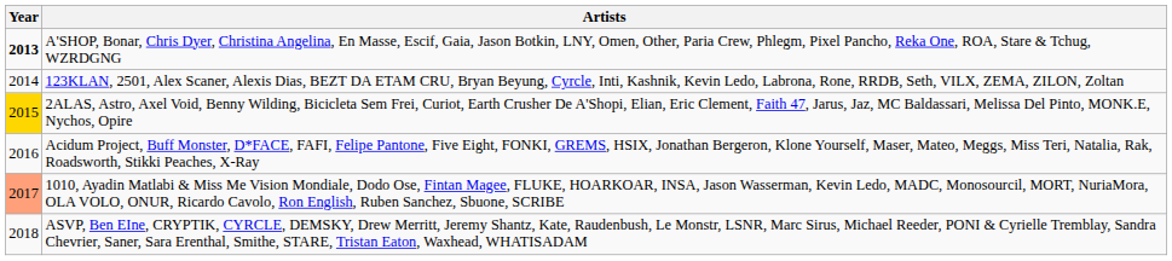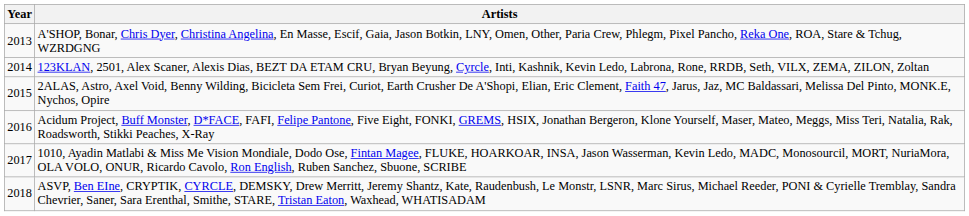row 2 | Year: bold -> normal
row 4 | Year: gold background -> no background
row 6 | Year: lightsalmon background -> no background
